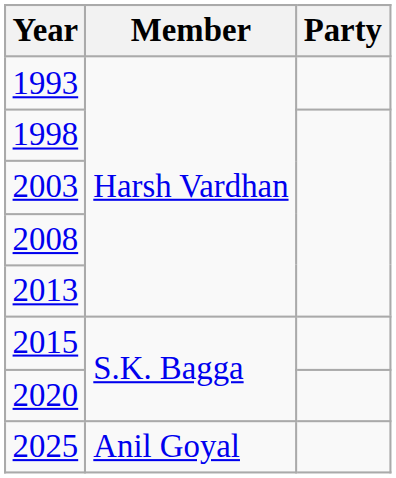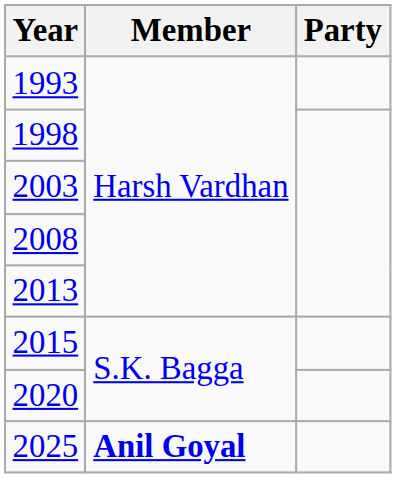2025 | Member: normal -> bold
